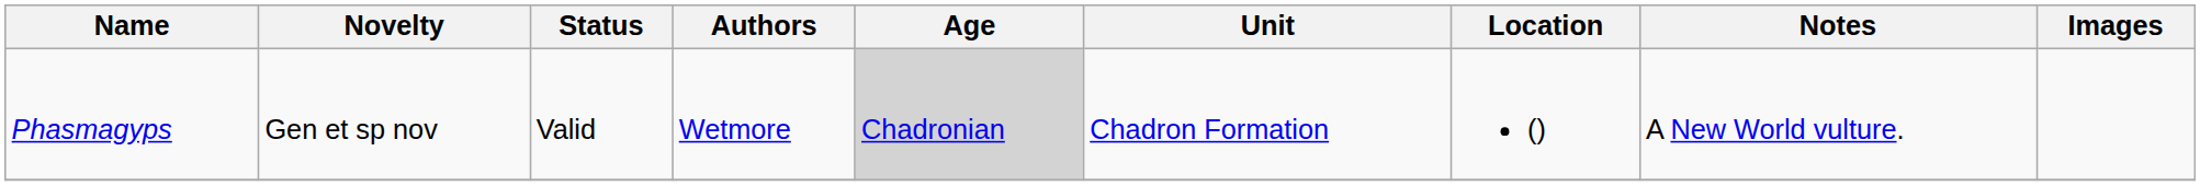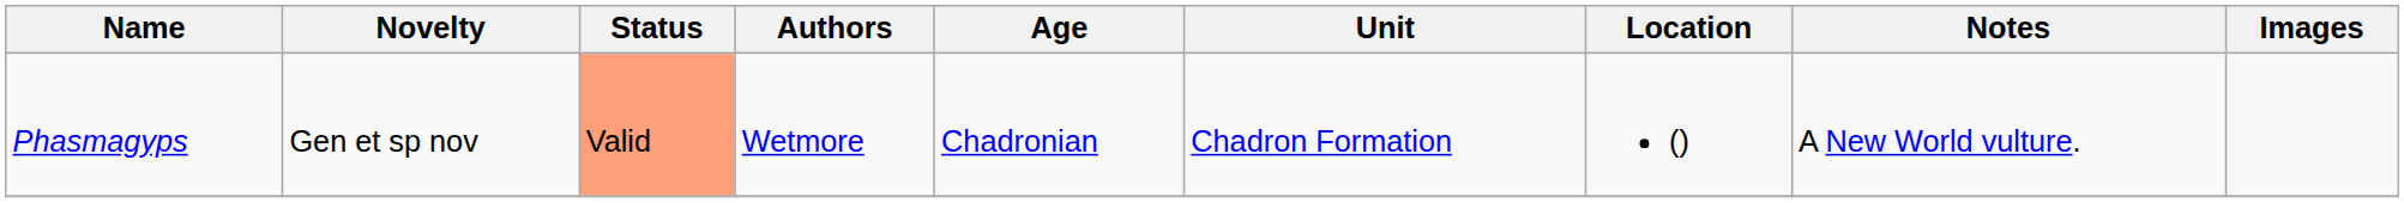Phasmagyps | Status: no background -> lightsalmon background
Phasmagyps | Age: lightgrey background -> no background
